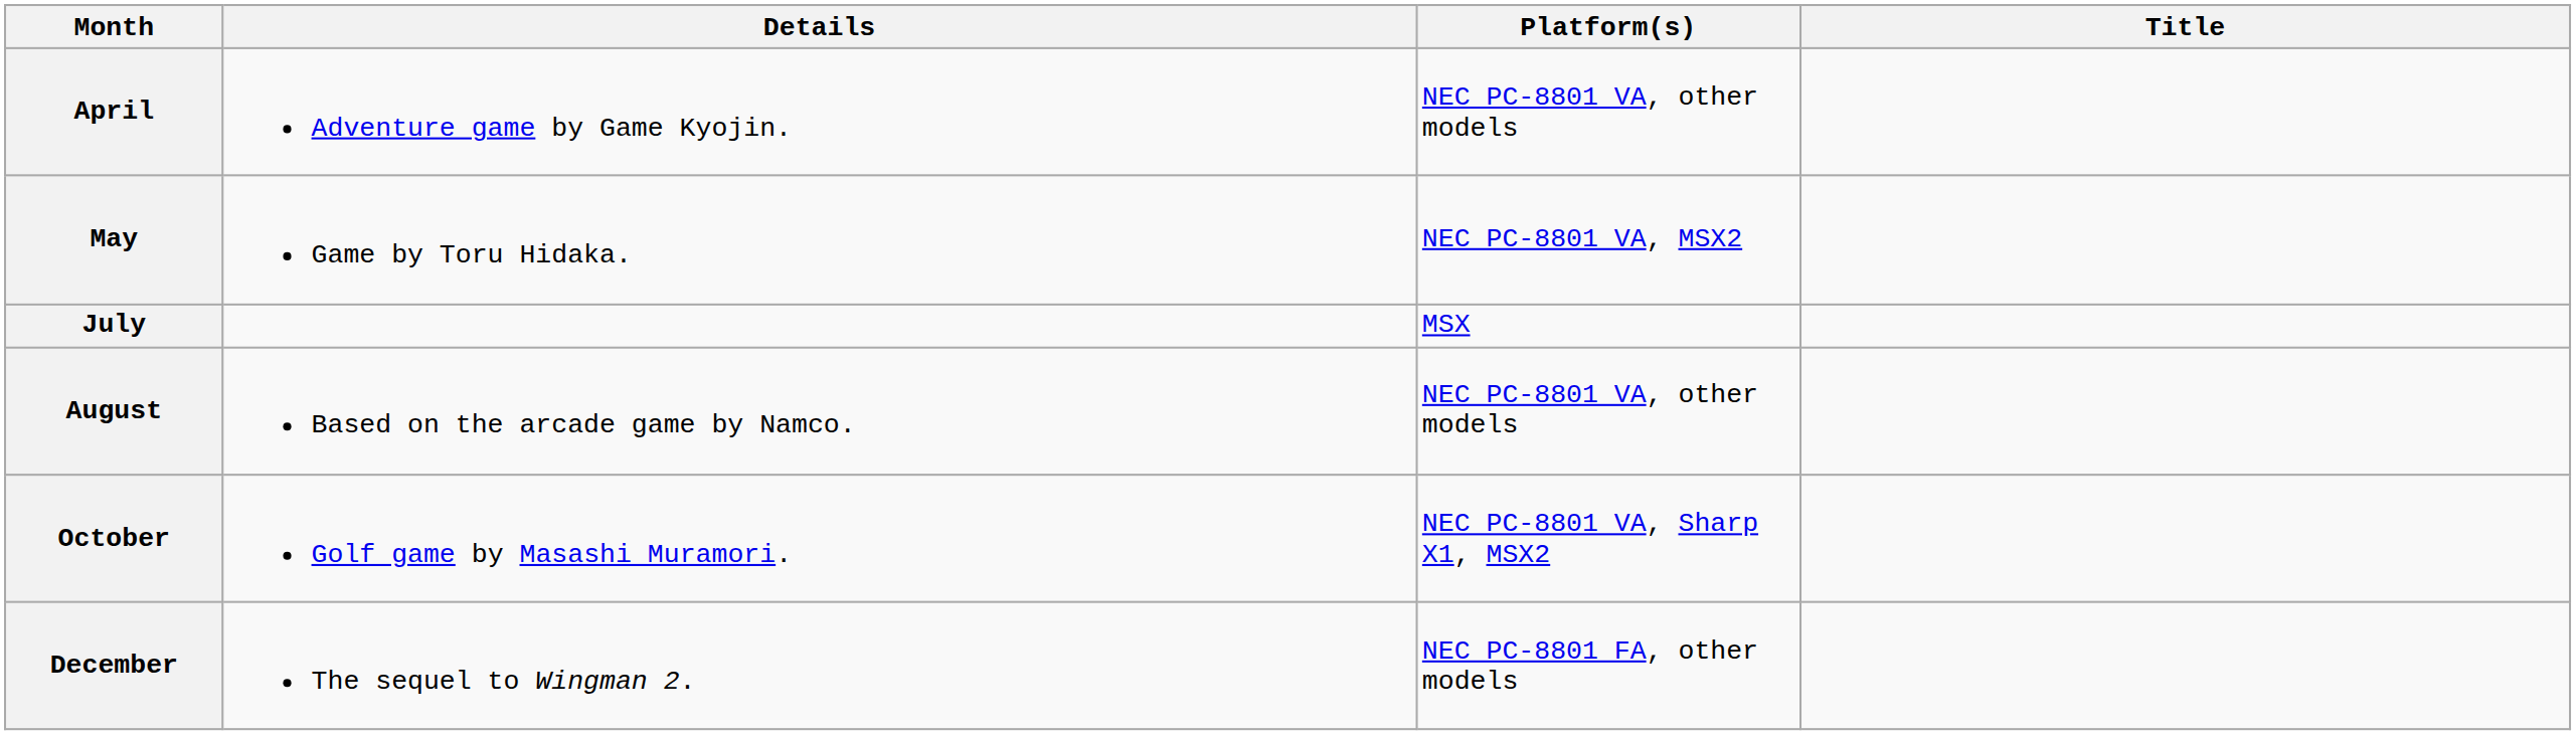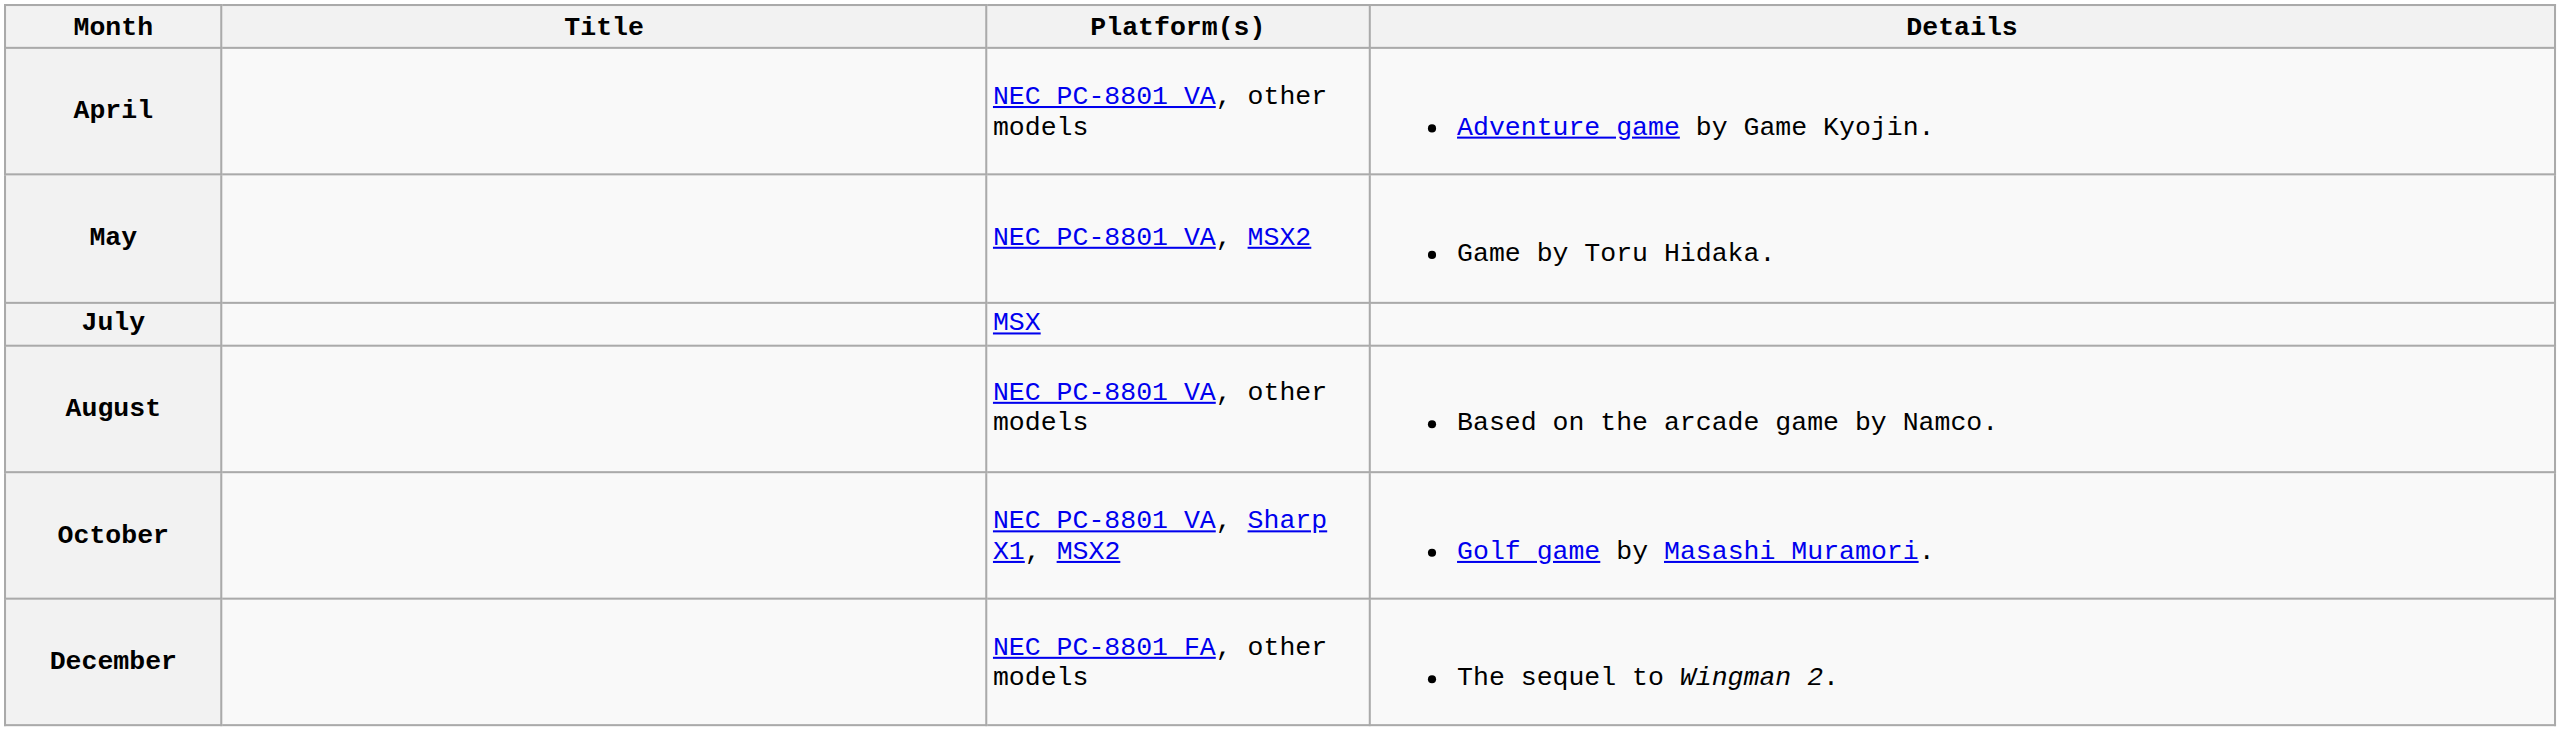columns swapped: Title <-> Details
